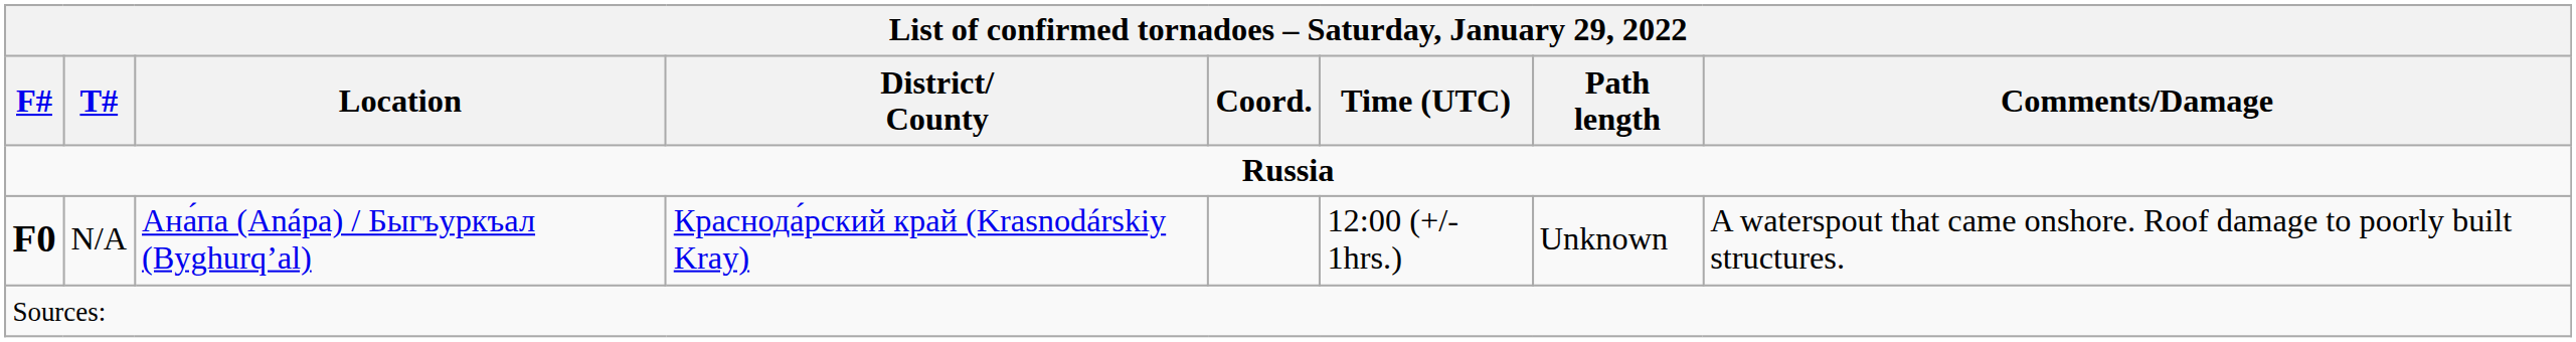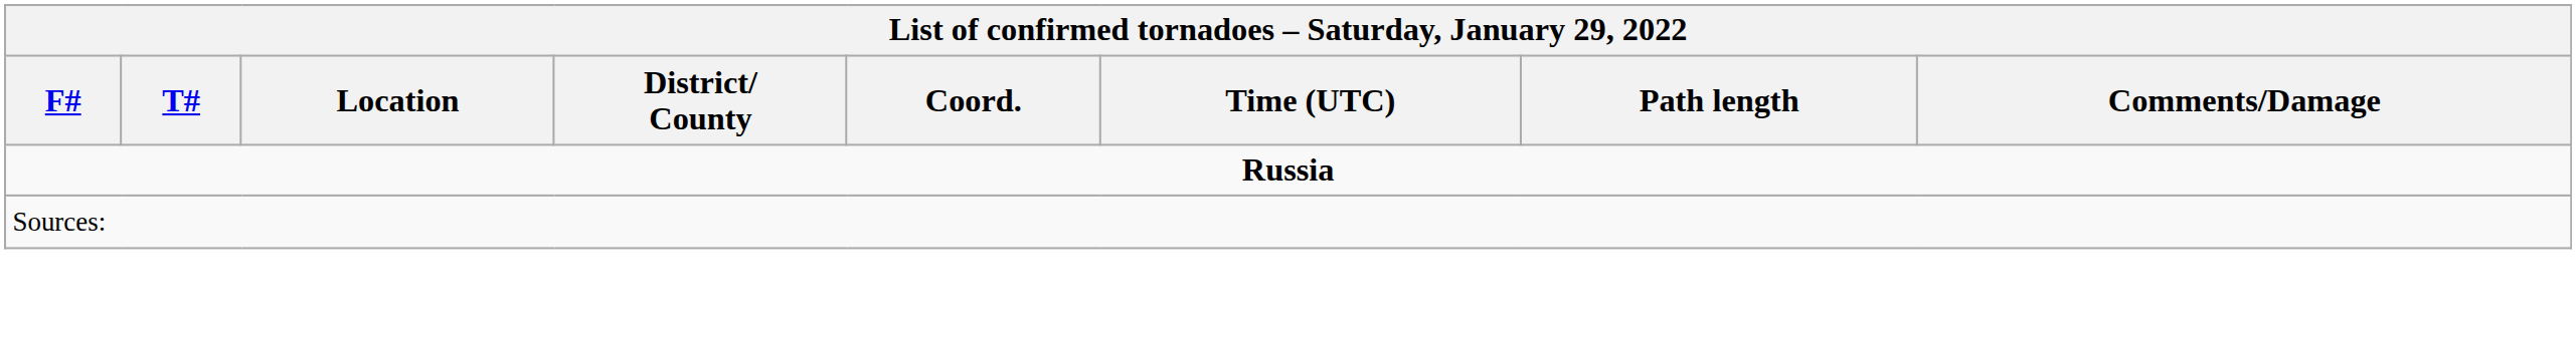- row: F0 | N/A | Ана́па (Anápa) / Быгъуркъал (Byghurq’al) | Краснода́рский край (Krasnodárskiy Kray) | 12:00 (+/- 1hrs.) | Unknown | A waterspout that came onshore. Roof damage to poorly built structures.
